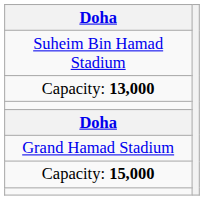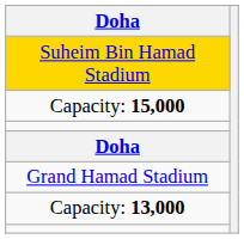row 2 | Doha: no background -> gold background
row 3 | Doha: Capacity: 13,000 -> Capacity: 15,000
row 7 | Doha: Capacity: 15,000 -> Capacity: 13,000
